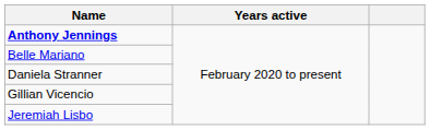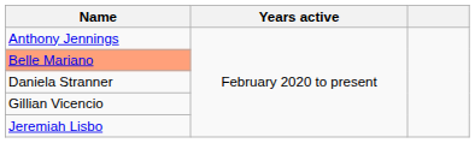Anthony Jennings | Name: bold -> normal
Belle Mariano | Name: no background -> lightsalmon background
